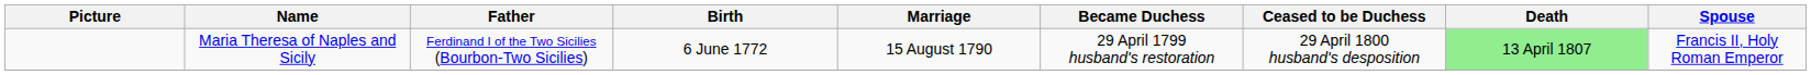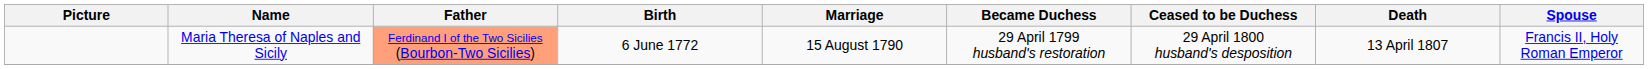Maria Theresa of Naples and Sicily | Father: no background -> lightsalmon background
Maria Theresa of Naples and Sicily | Death: lightgreen background -> no background
